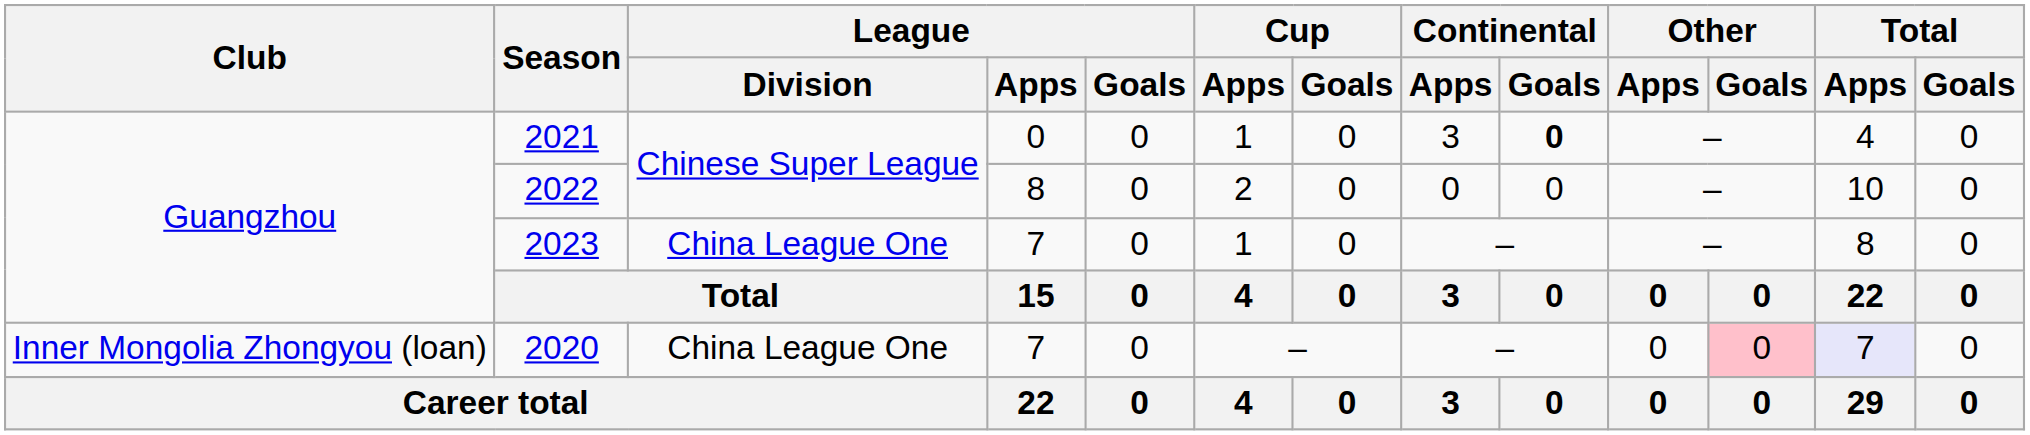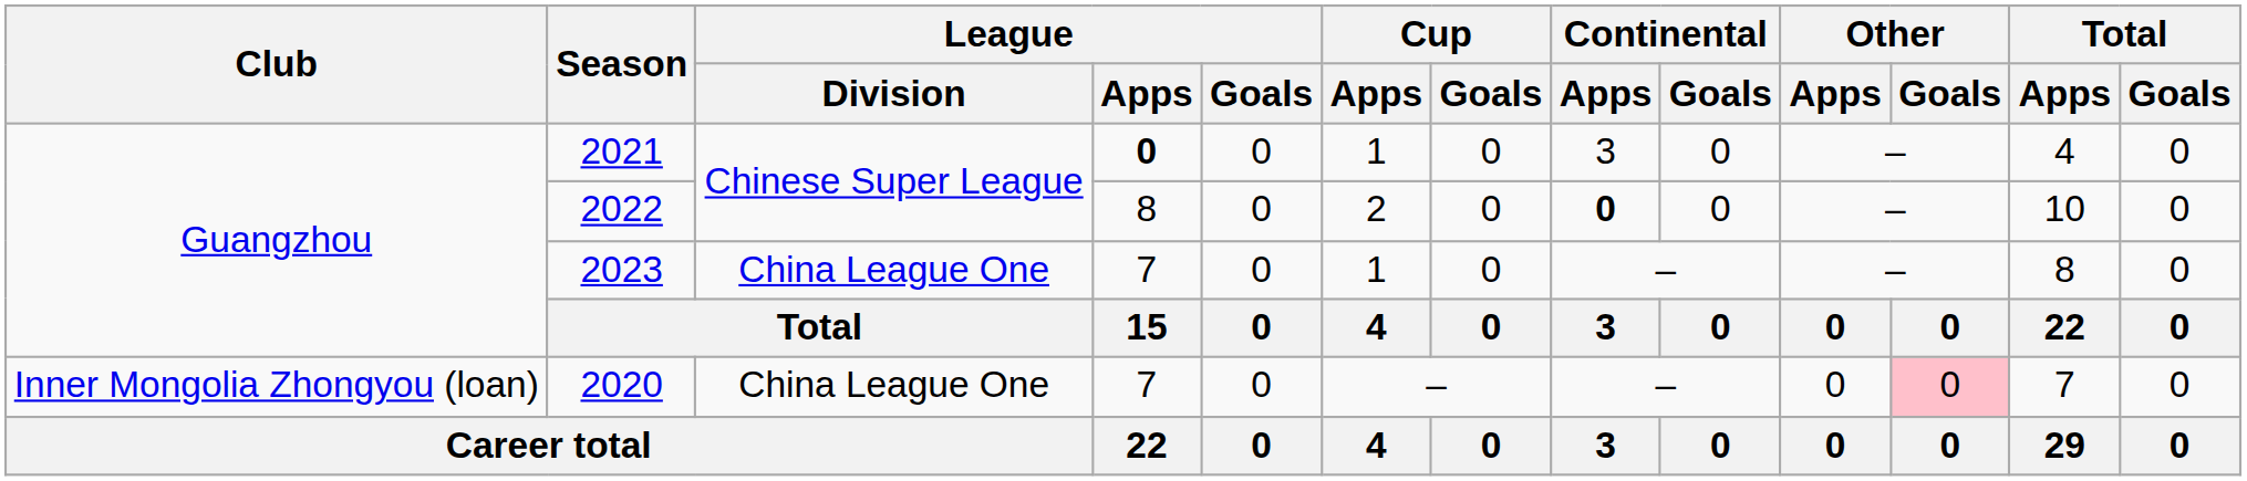2021 | League / Apps: normal -> bold
2021 | Continental / Goals: bold -> normal
2022 | Continental / Apps: normal -> bold
2020 | Total / Apps: lavender background -> no background
